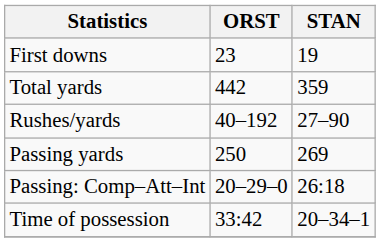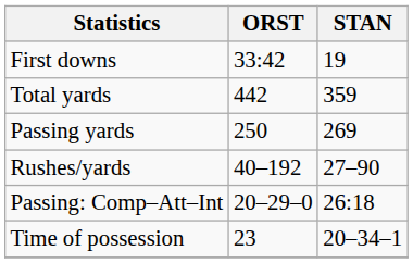First downs | ORST: 23 -> 33:42
rows swapped: Rushes/yards <-> Passing yards
Time of possession | ORST: 33:42 -> 23
